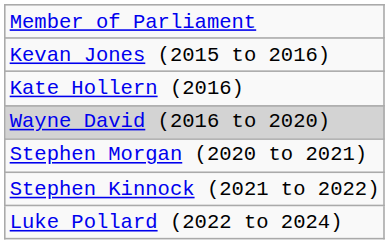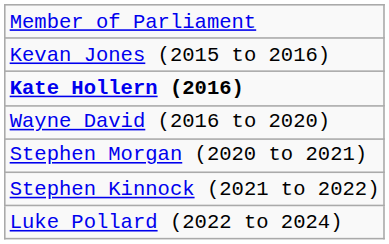row 3 | column 1: normal -> bold
row 4 | column 1: lightgrey background -> no background
